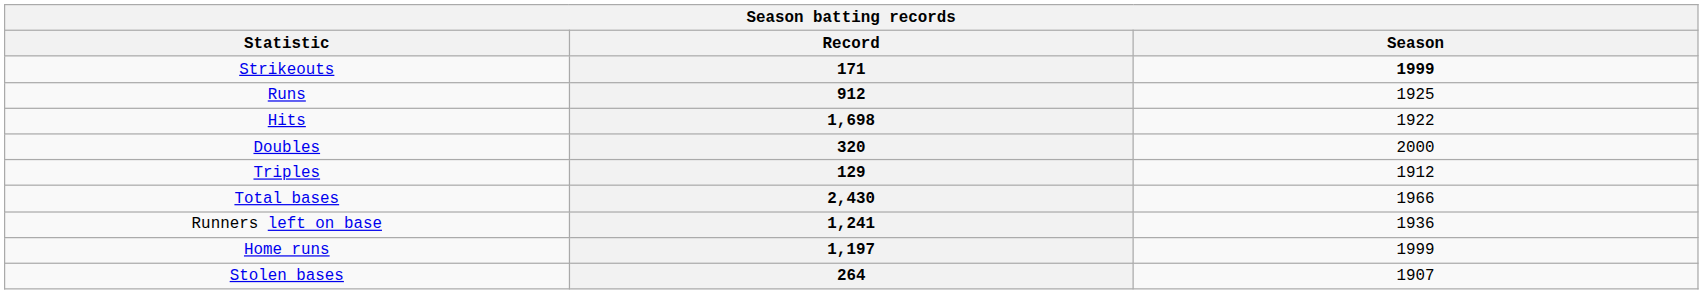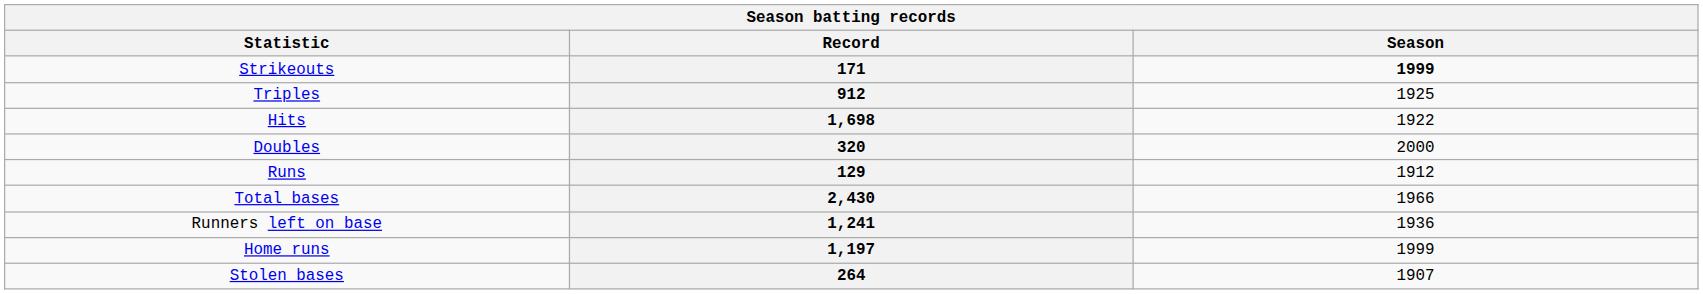912 | Statistic: Runs -> Triples
129 | Statistic: Triples -> Runs
